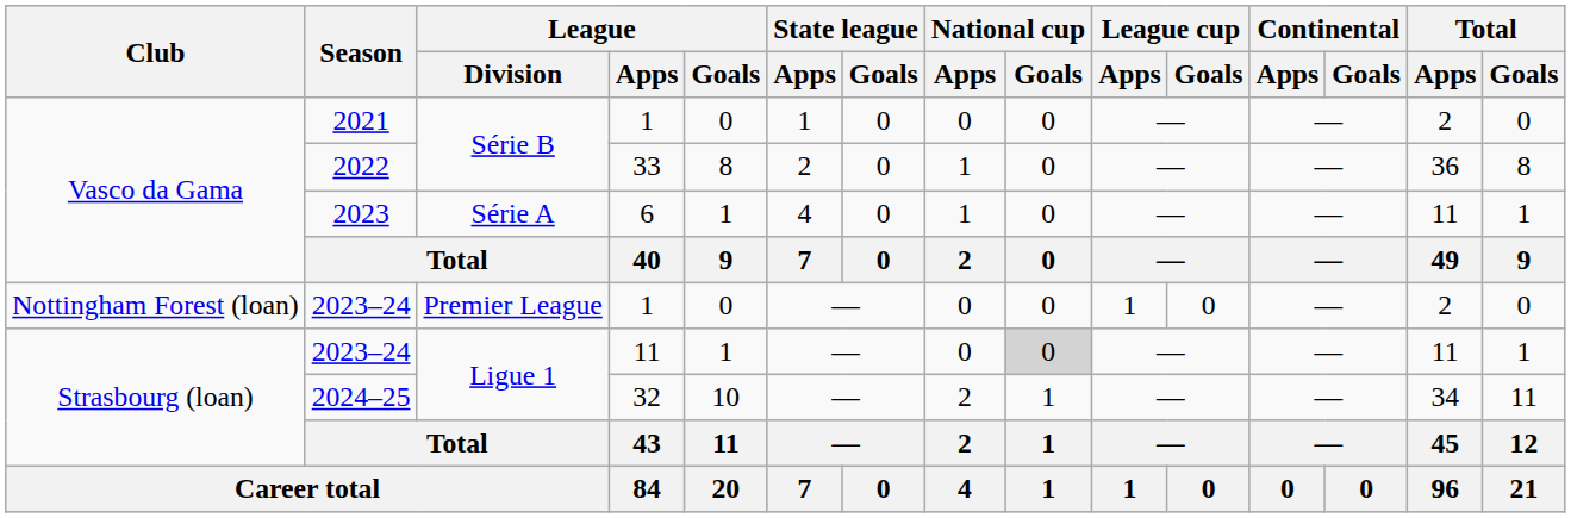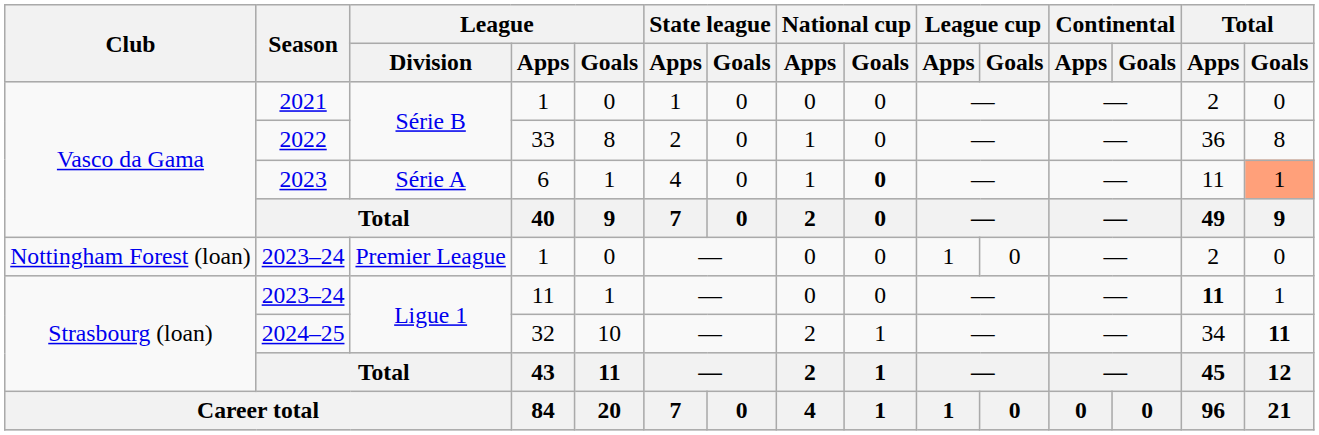2023 | National cup / Goals: normal -> bold
2023 | Total / Goals: no background -> lightsalmon background
2023–24 / 11 | National cup / Goals: lightgrey background -> no background
2023–24 / 11 | Total / Apps: normal -> bold
2024–25 | Total / Goals: normal -> bold
